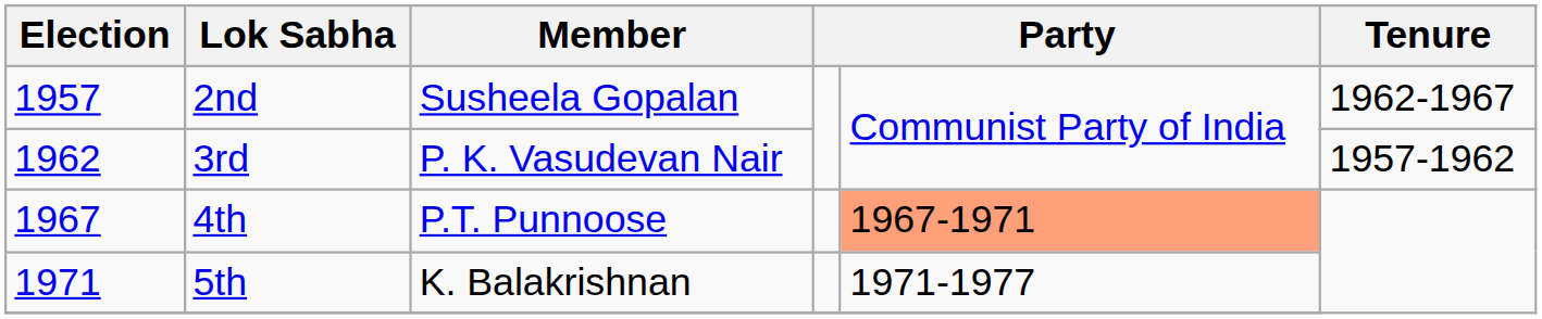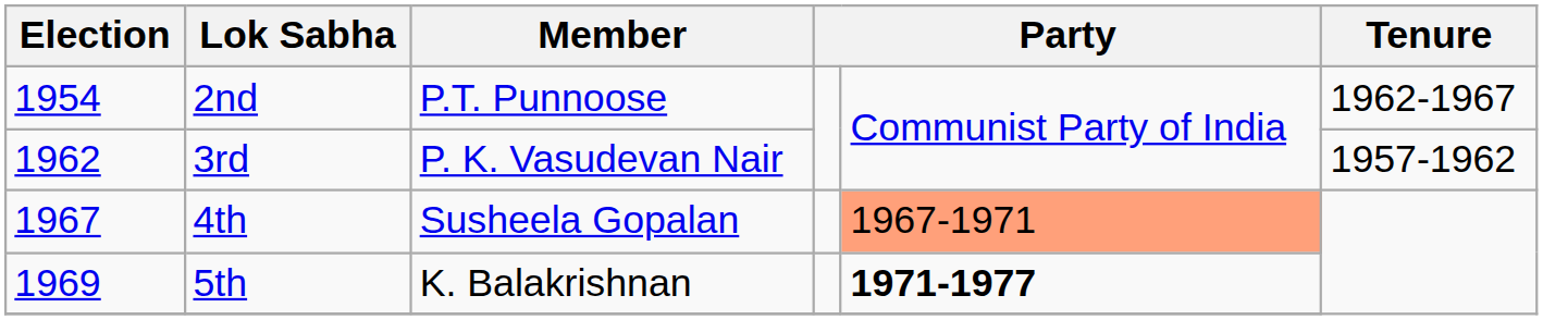2nd | Election: 1957 -> 1954
2nd | Member: Susheela Gopalan -> P.T. Punnoose
4th | Member: P.T. Punnoose -> Susheela Gopalan
5th | Election: 1971 -> 1969
5th | column 5: normal -> bold
